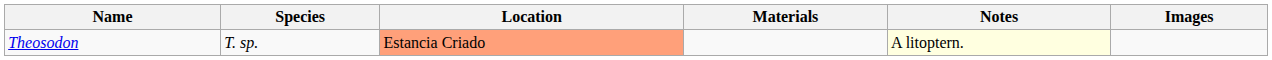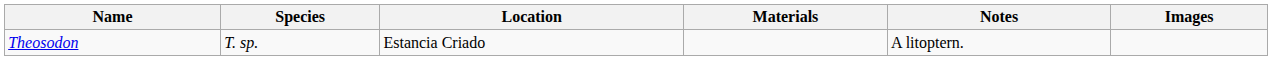Theosodon | Location: lightsalmon background -> no background
Theosodon | Notes: lightyellow background -> no background
